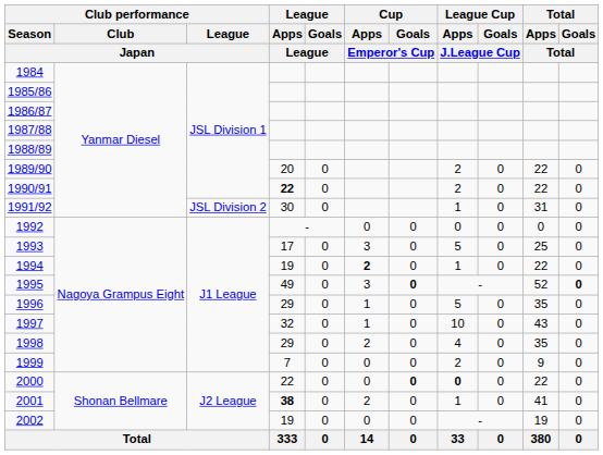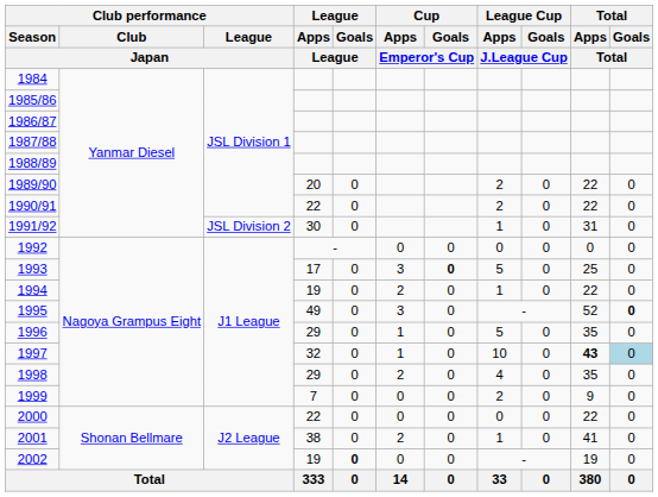1990/91 | League / Apps / League: bold -> normal
1993 | Cup / Goals / Emperor's Cup: normal -> bold
1994 | Cup / Apps / Emperor's Cup: bold -> normal
1995 | Cup / Goals / Emperor's Cup: bold -> normal
1997 | Total / Apps / Total: normal -> bold
1997 | Total / Goals / Total: no background -> lightblue background
2000 | Cup / Goals / Emperor's Cup: bold -> normal
2000 | League Cup / Apps / J.League Cup: bold -> normal
2001 | League / Apps / League: bold -> normal
2002 | League / Goals / League: normal -> bold
